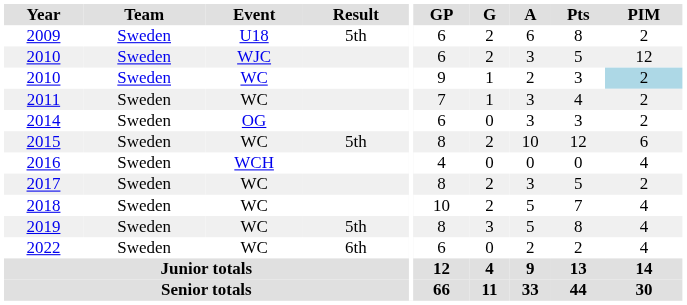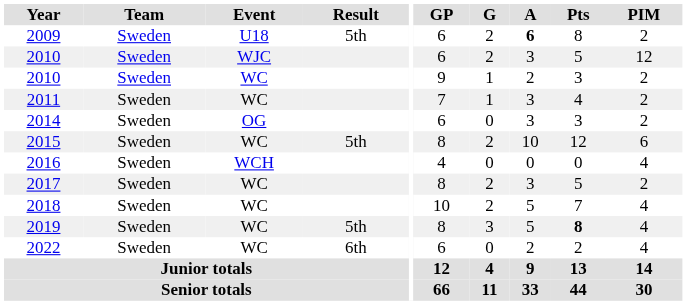2009 | A: normal -> bold
2010 / WC | PIM: lightblue background -> no background
2019 | Pts: normal -> bold
